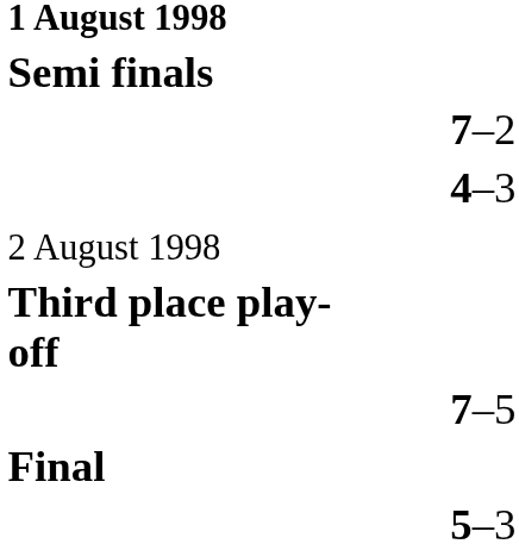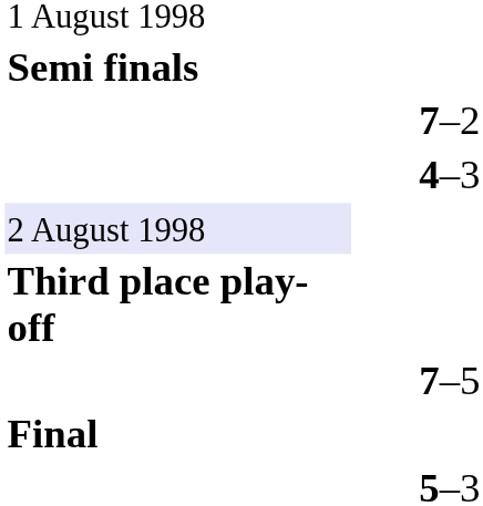1 August 1998 | column 1: bold -> normal
2 August 1998 | column 1: no background -> lavender background
